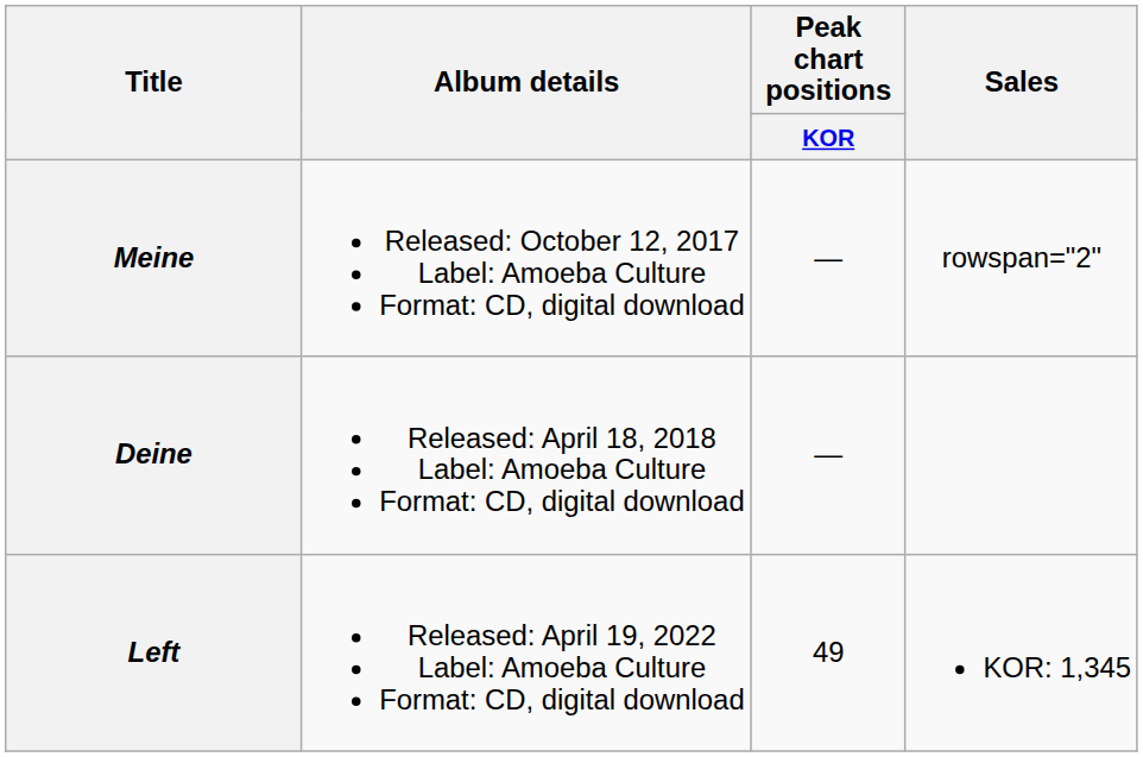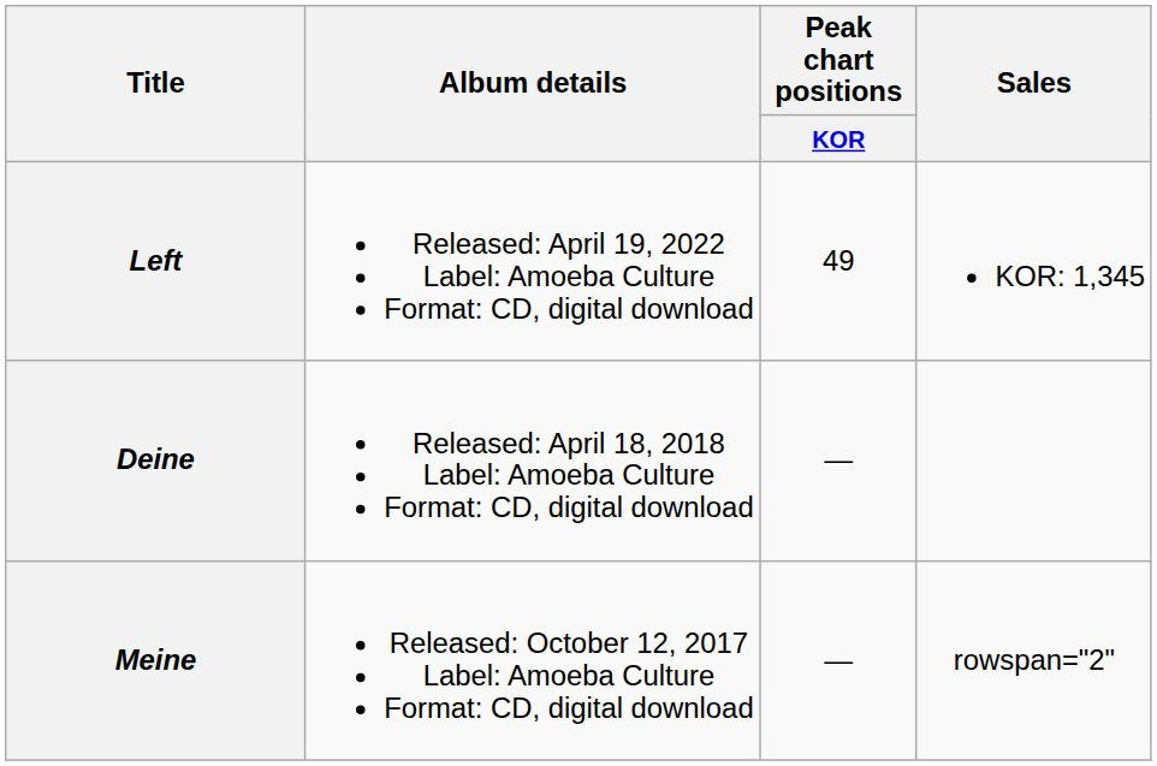rows swapped: Meine <-> Left
